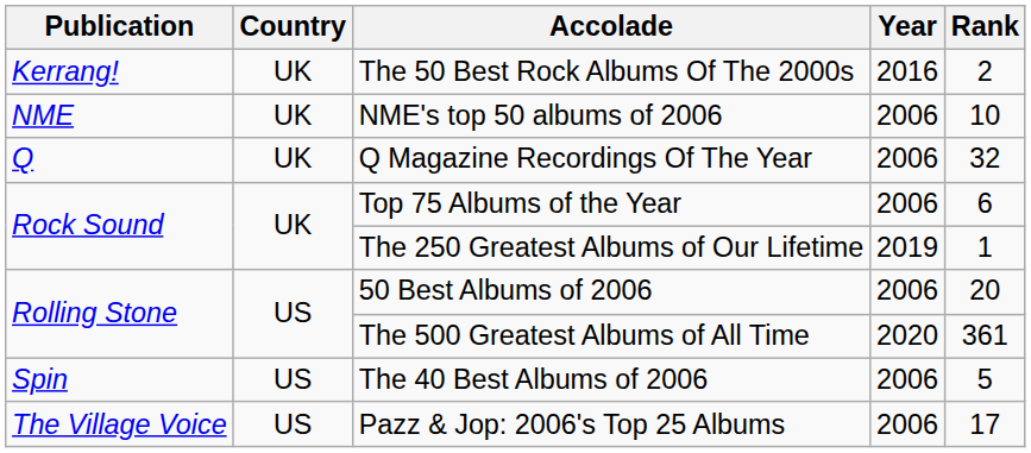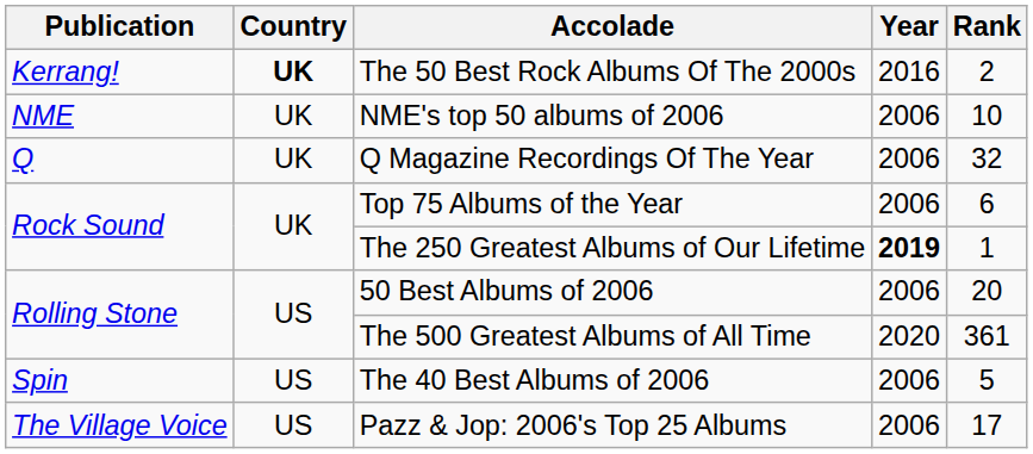The 50 Best Rock Albums Of The 2000s | Country: normal -> bold
The 250 Greatest Albums of Our Lifetime | Year: normal -> bold
